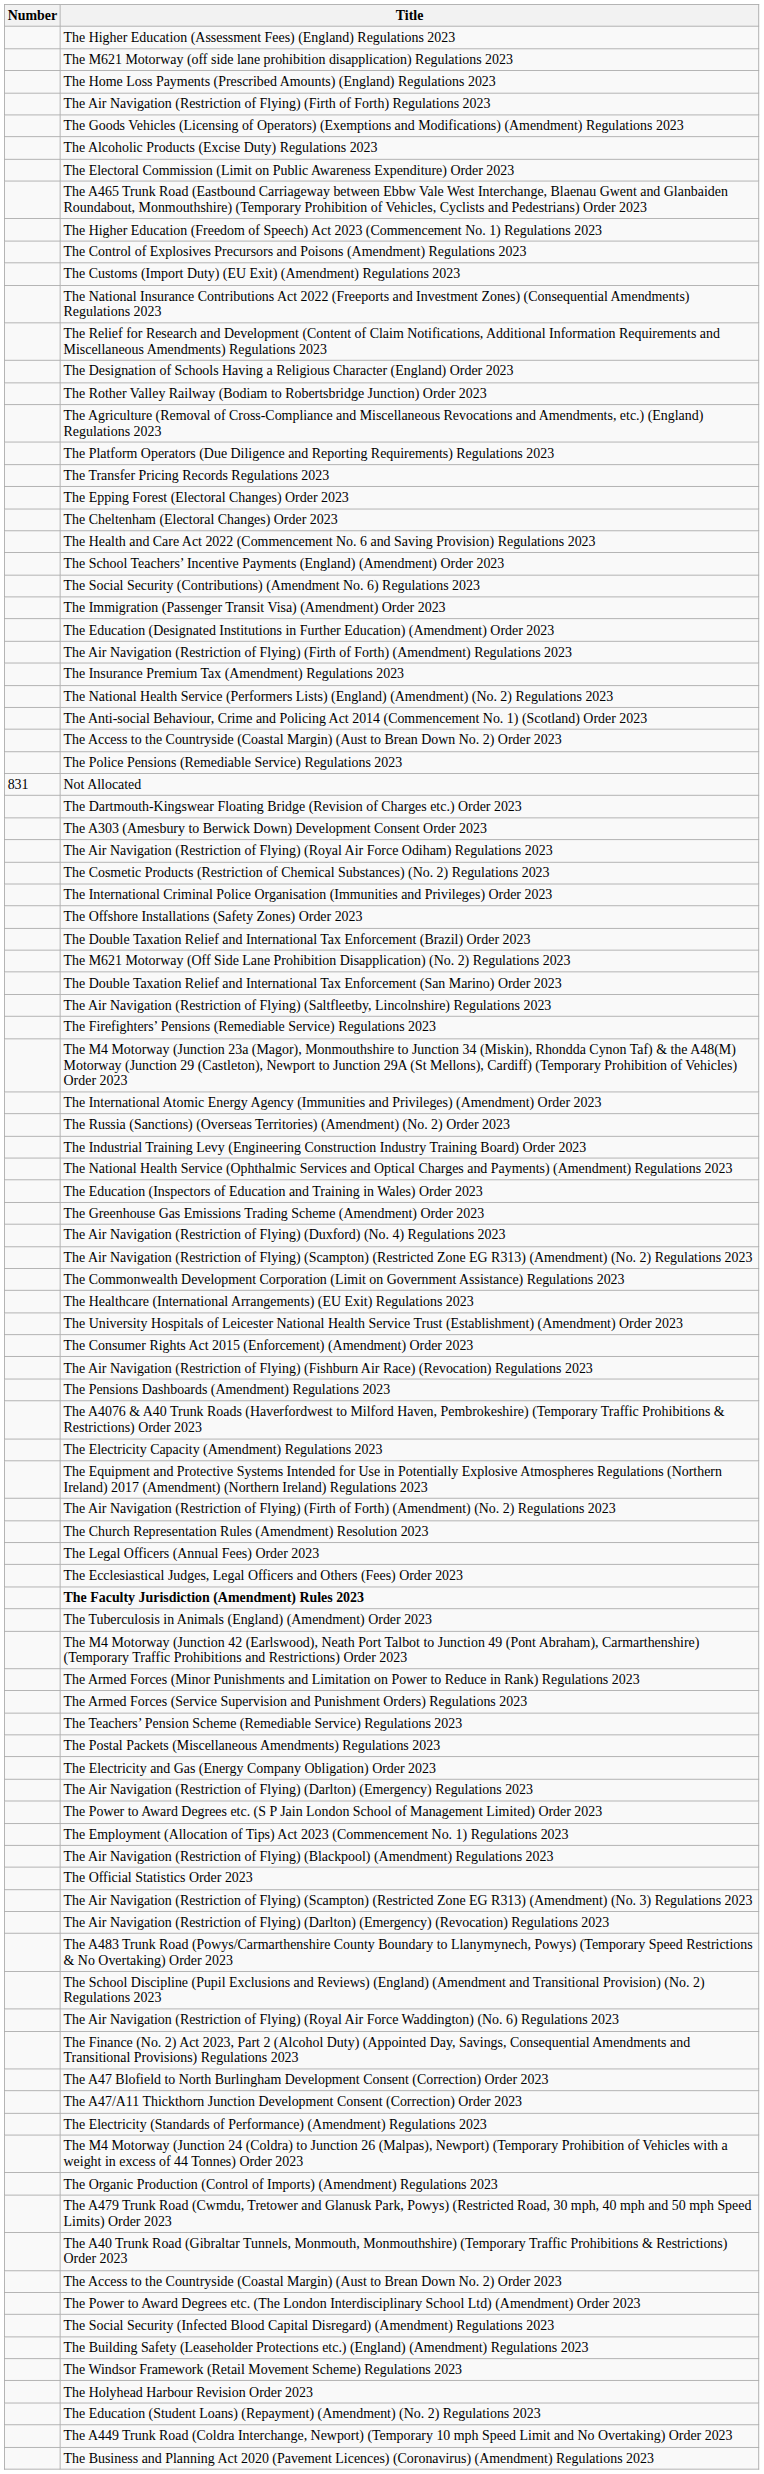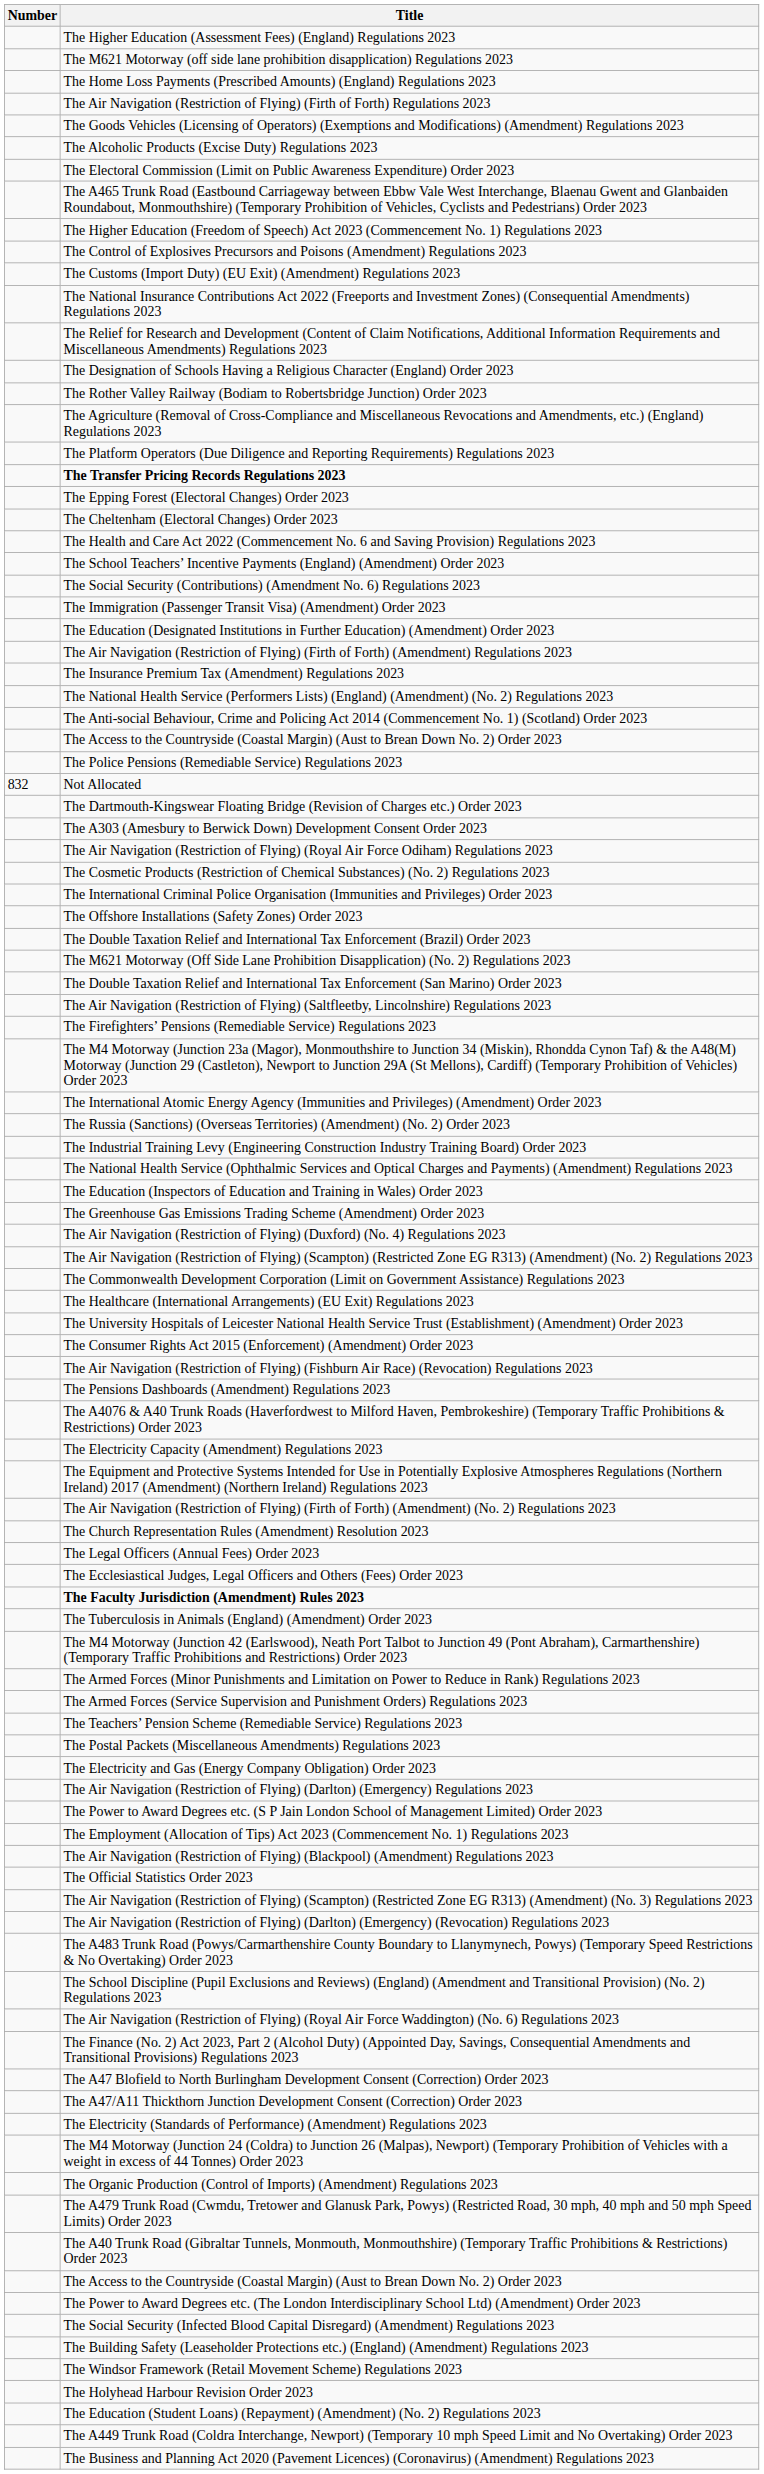row 19 | Title: normal -> bold
row 33 | Number: 831 -> 832
